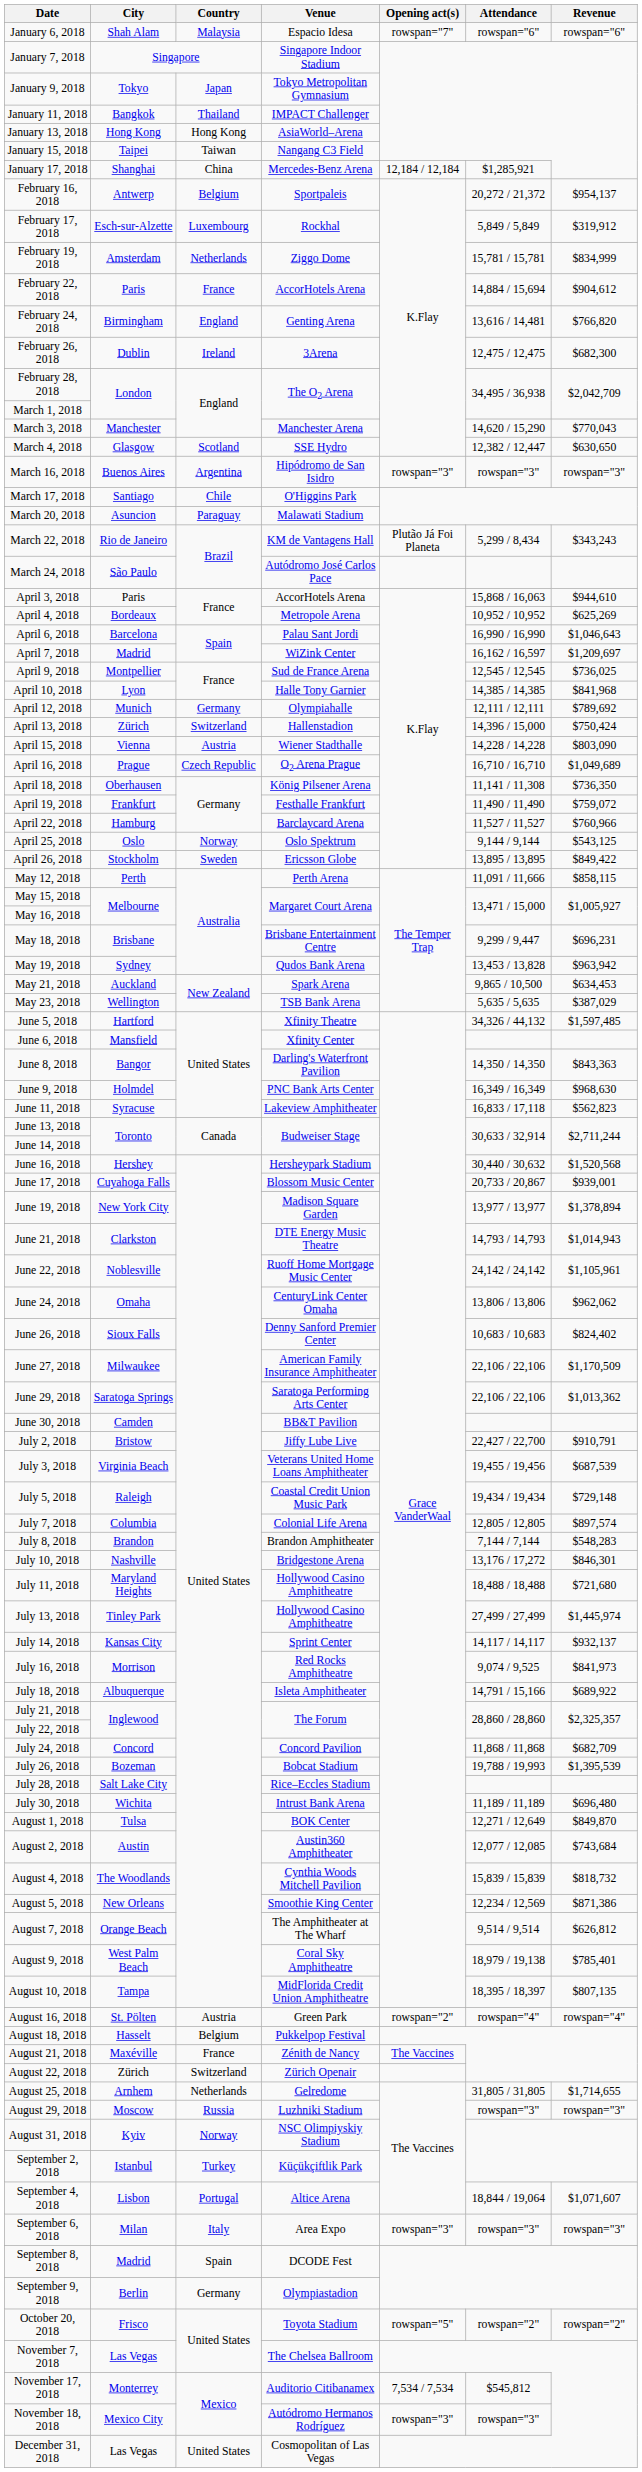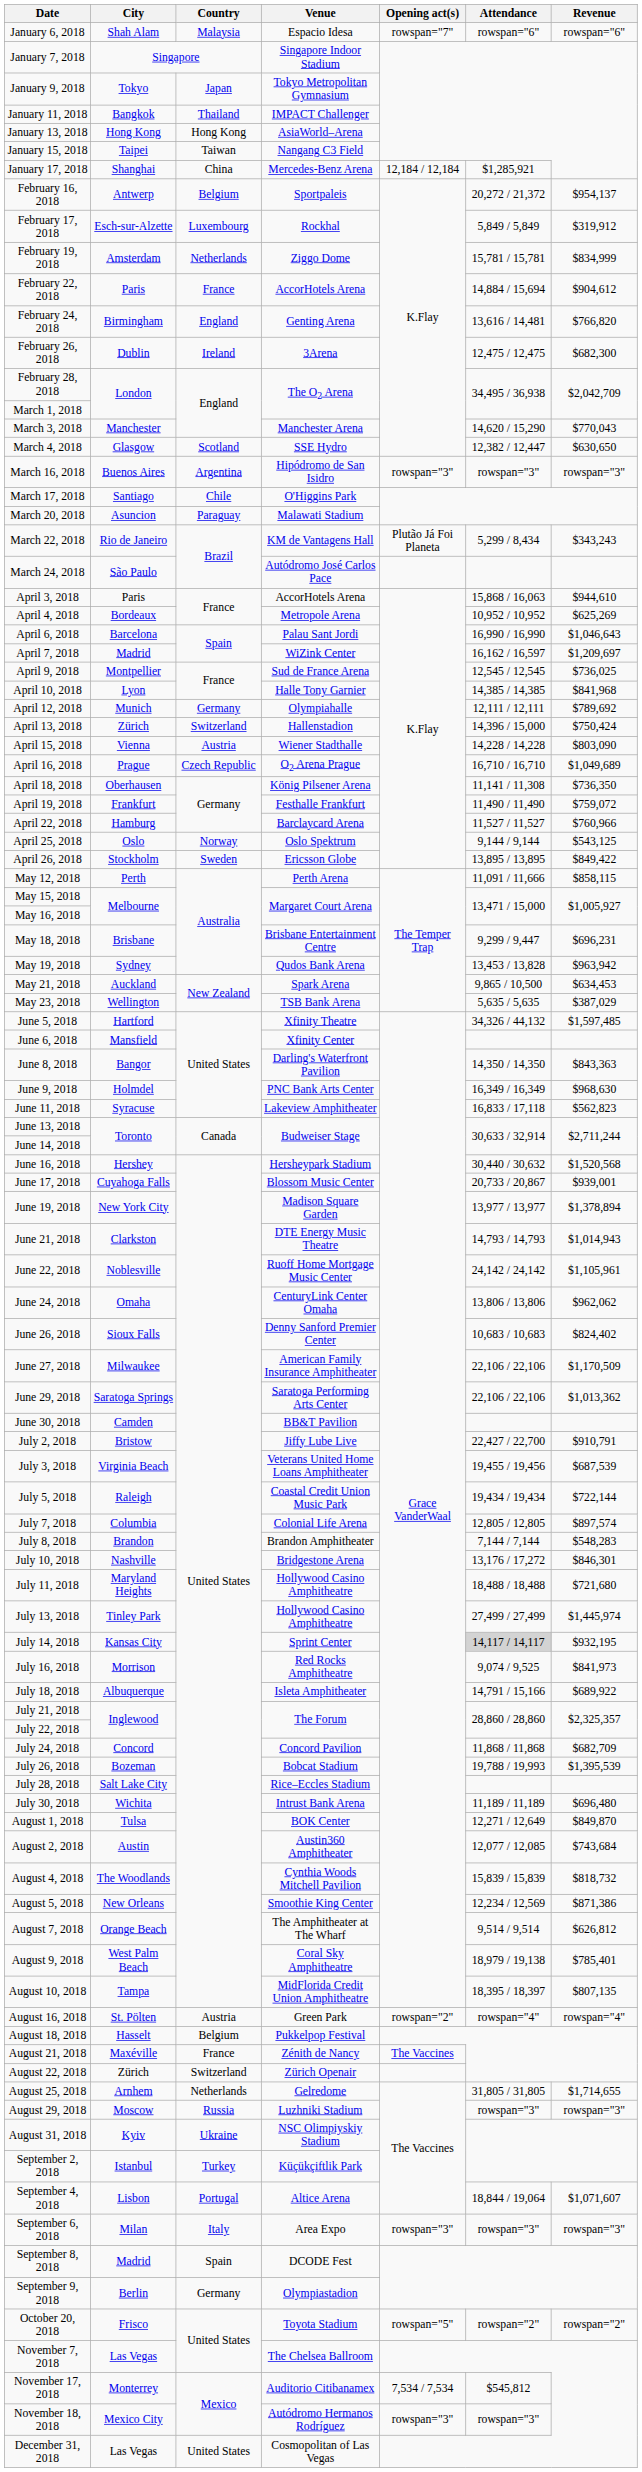July 5, 2018 | Revenue: $729,148 -> $722,144
July 14, 2018 | Attendance: no background -> lightgrey background
July 14, 2018 | Revenue: $932,137 -> $932,195
August 31, 2018 | Country: Norway -> Ukraine
